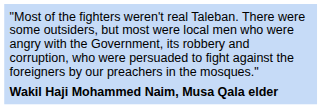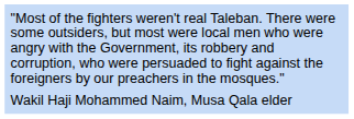row 2 | column 1: bold -> normal
